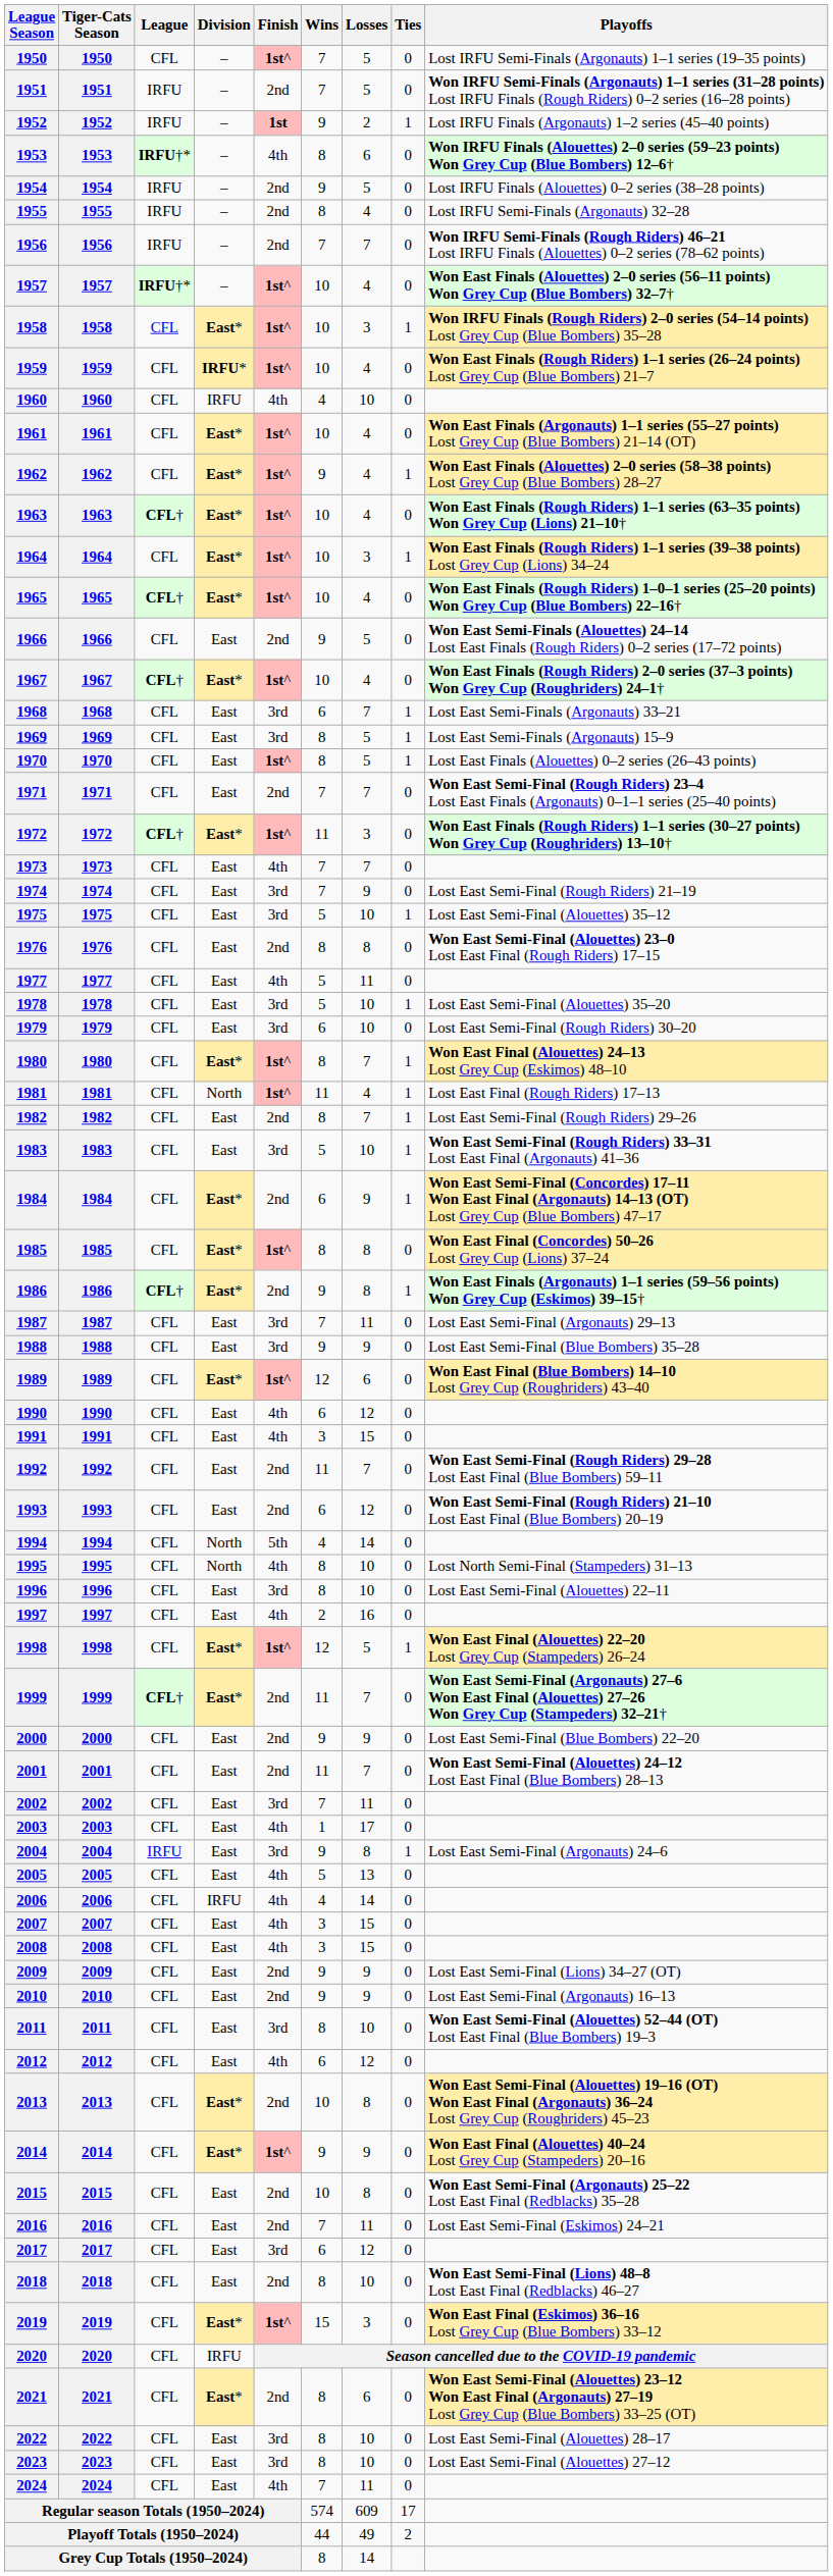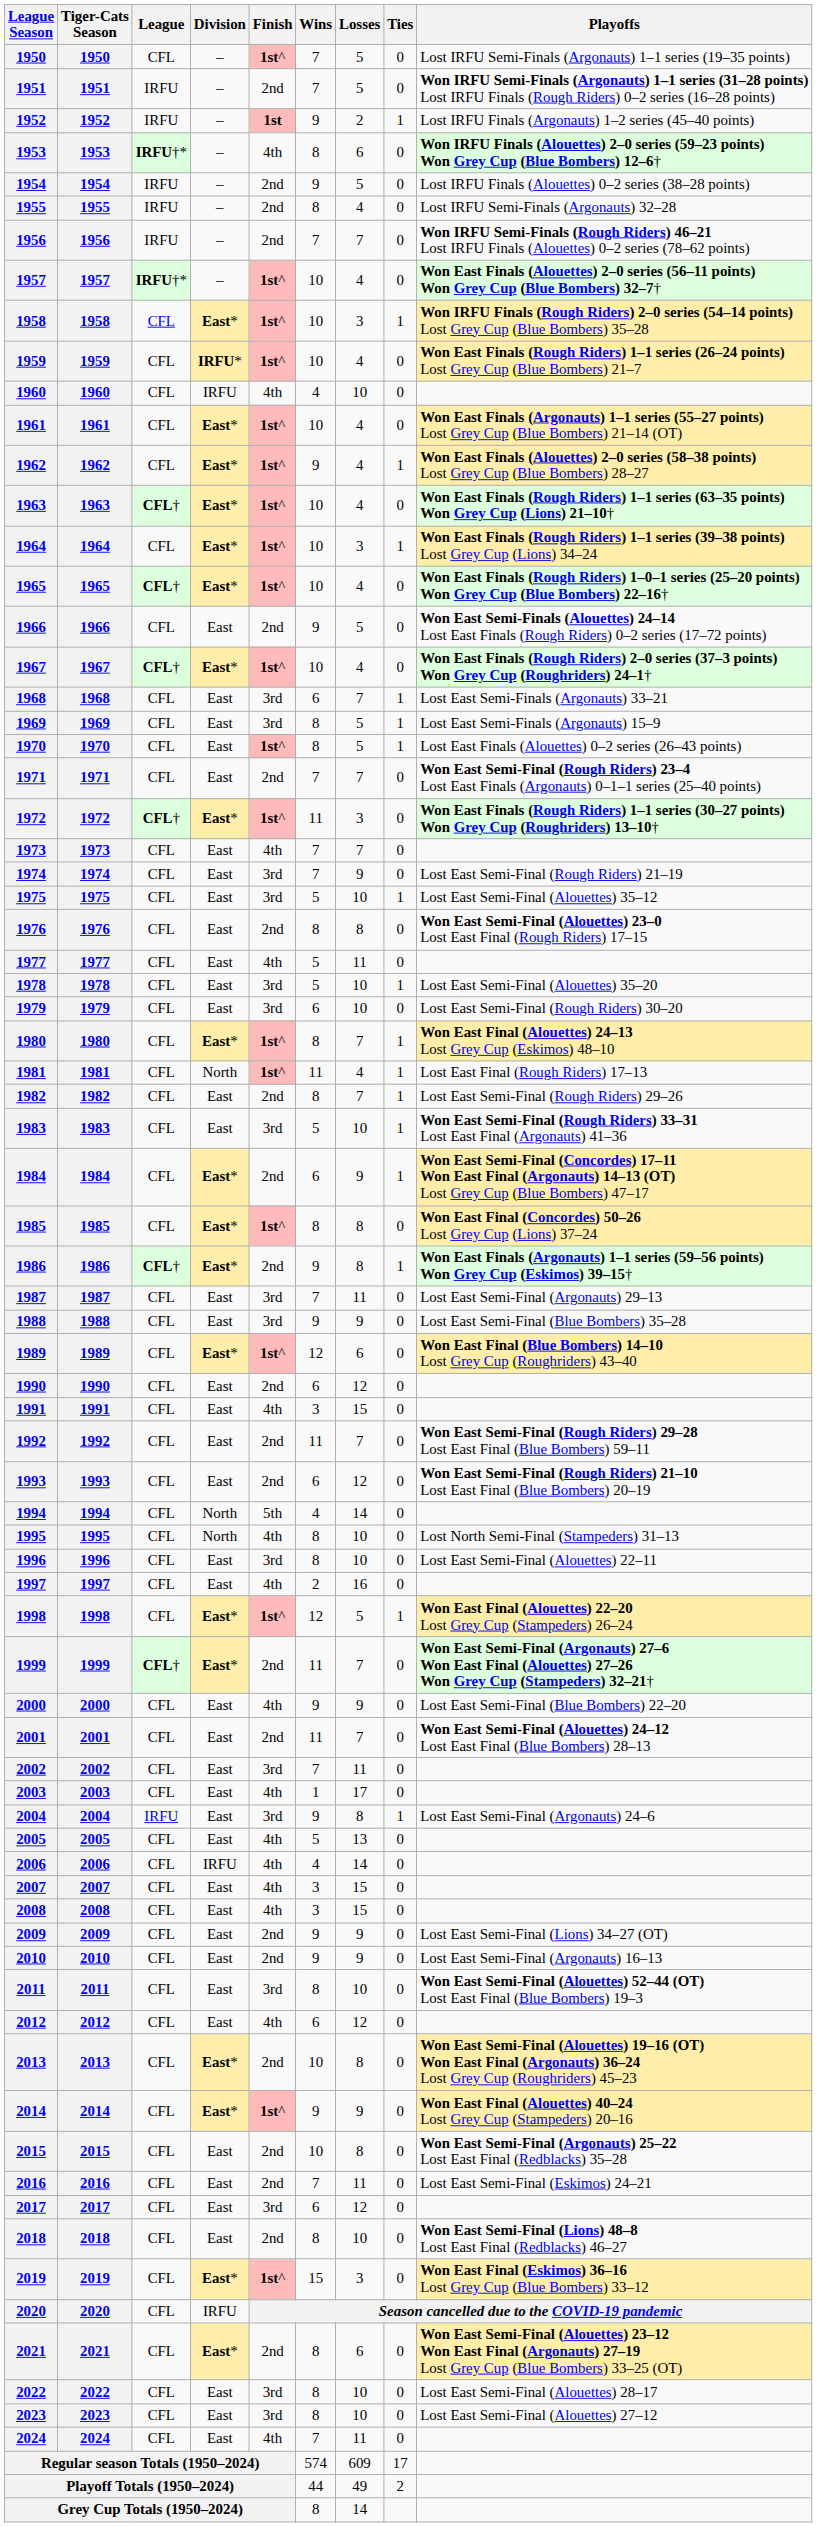row 42 | Finish: 4th -> 2nd
row 52 | Finish: 2nd -> 4th
